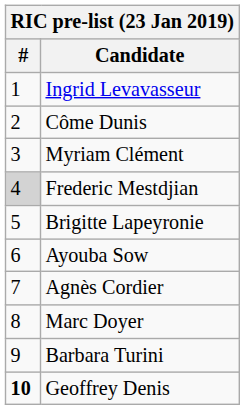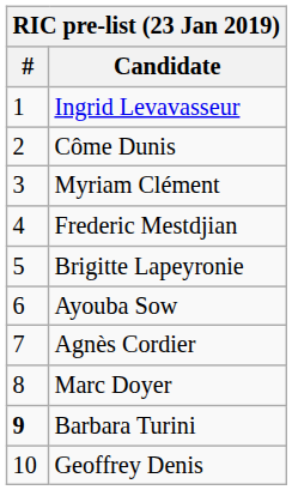Frederic Mestdjian | #: lightgrey background -> no background
Barbara Turini | #: normal -> bold
Geoffrey Denis | #: bold -> normal
